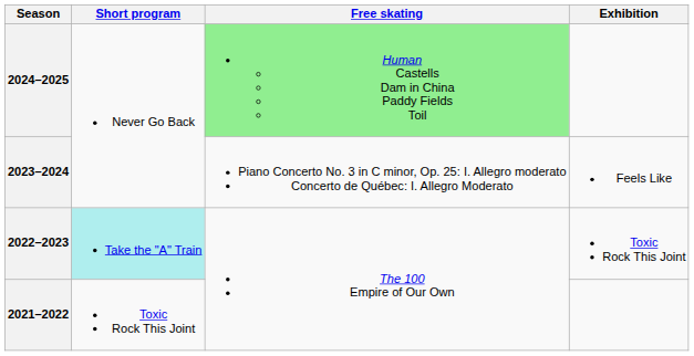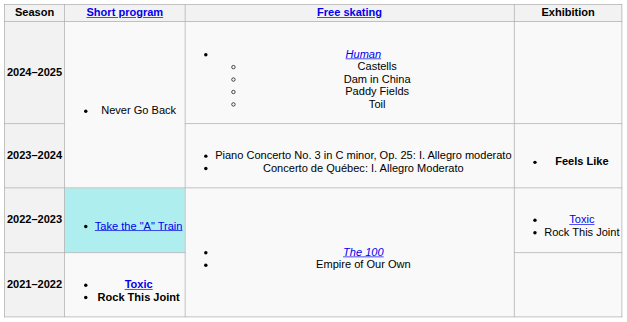2024–2025 | Free skating: lightgreen background -> no background
2023–2024 | Exhibition: normal -> bold
2021–2022 | Short program: normal -> bold
